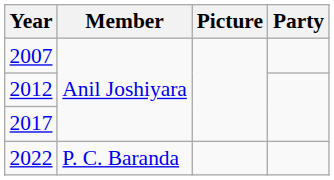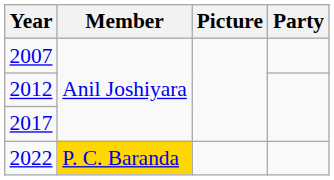2022 | Member: no background -> gold background
